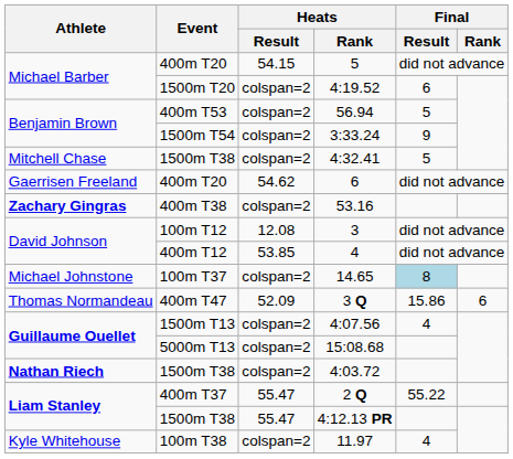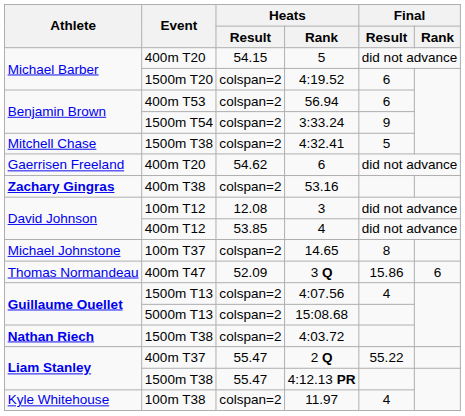56.94 | Final / Result: 5 -> 6
14.65 | Final / Result: lightblue background -> no background
